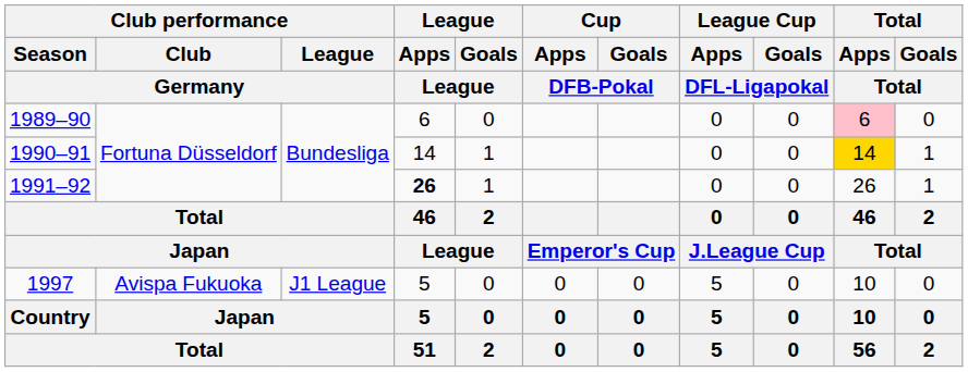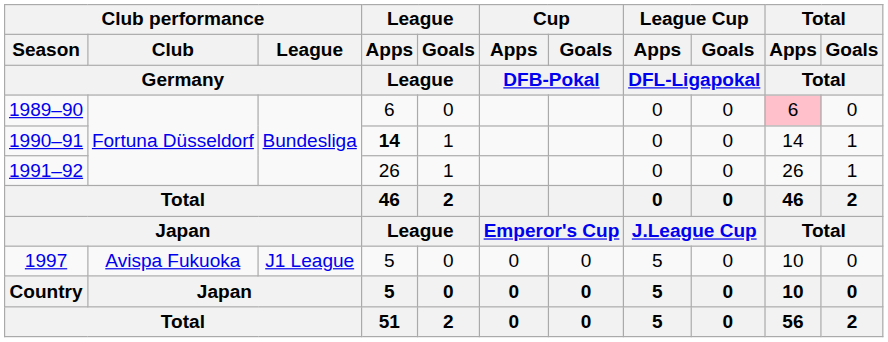1990–91 | League / Apps / League: normal -> bold
1990–91 | Total / Apps / Total: gold background -> no background
1991–92 | League / Apps / League: bold -> normal
